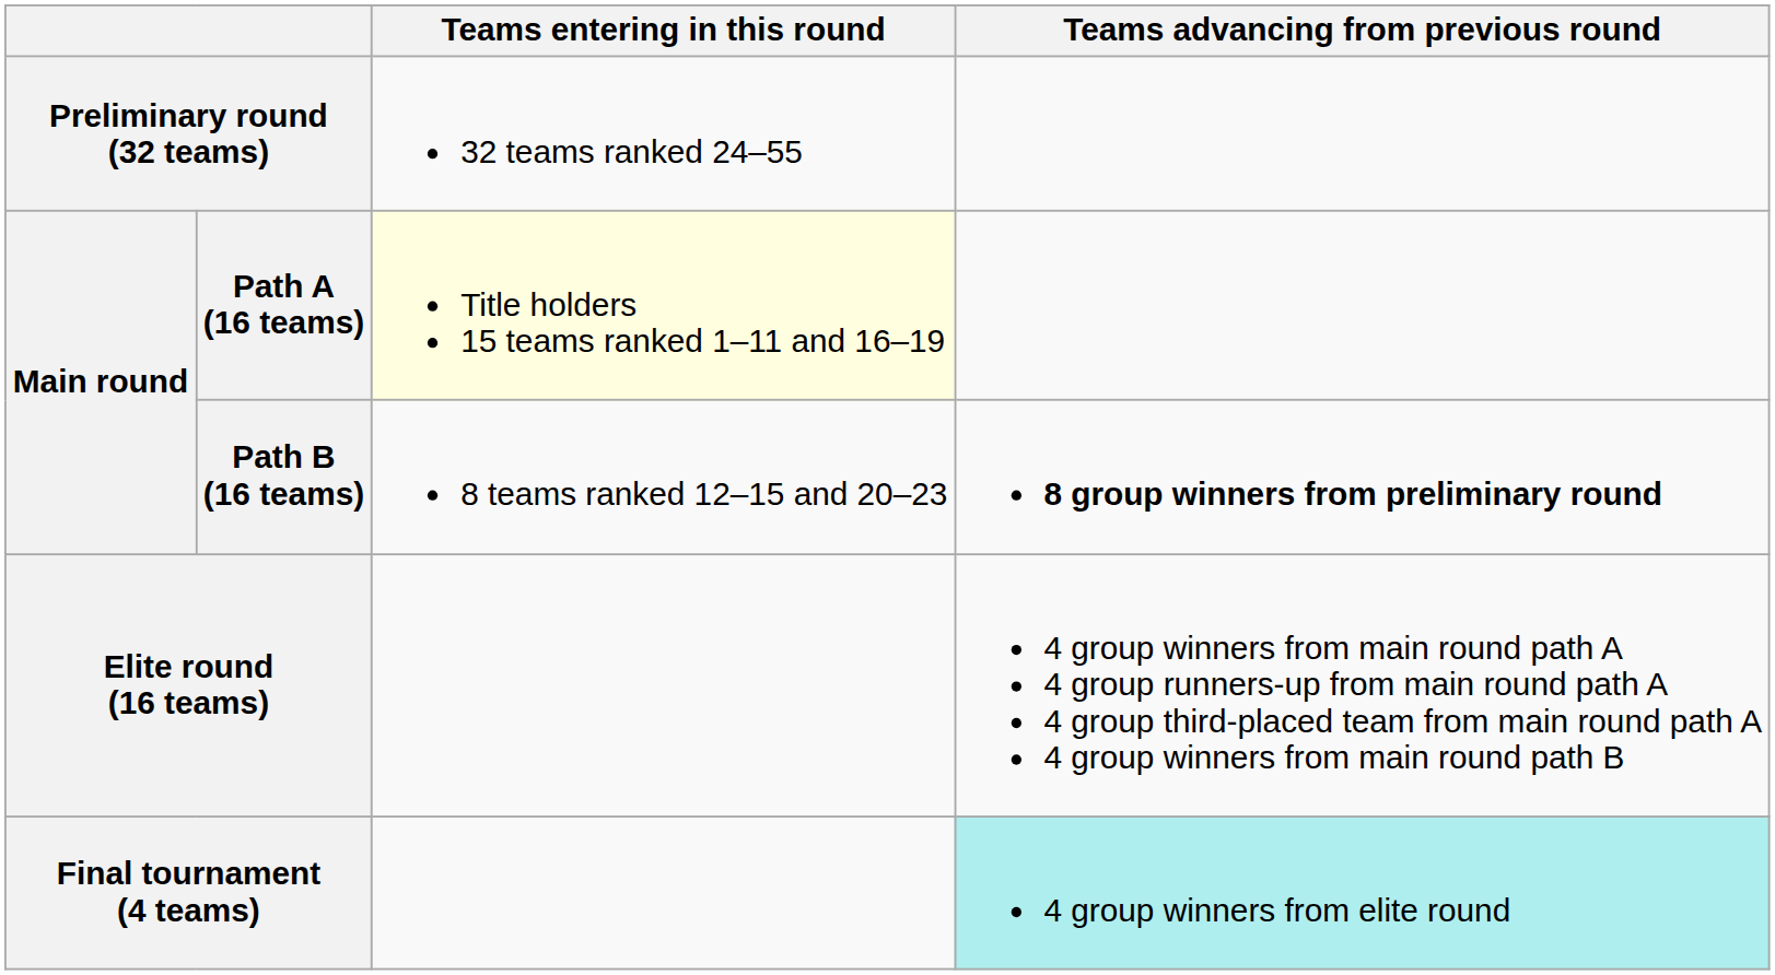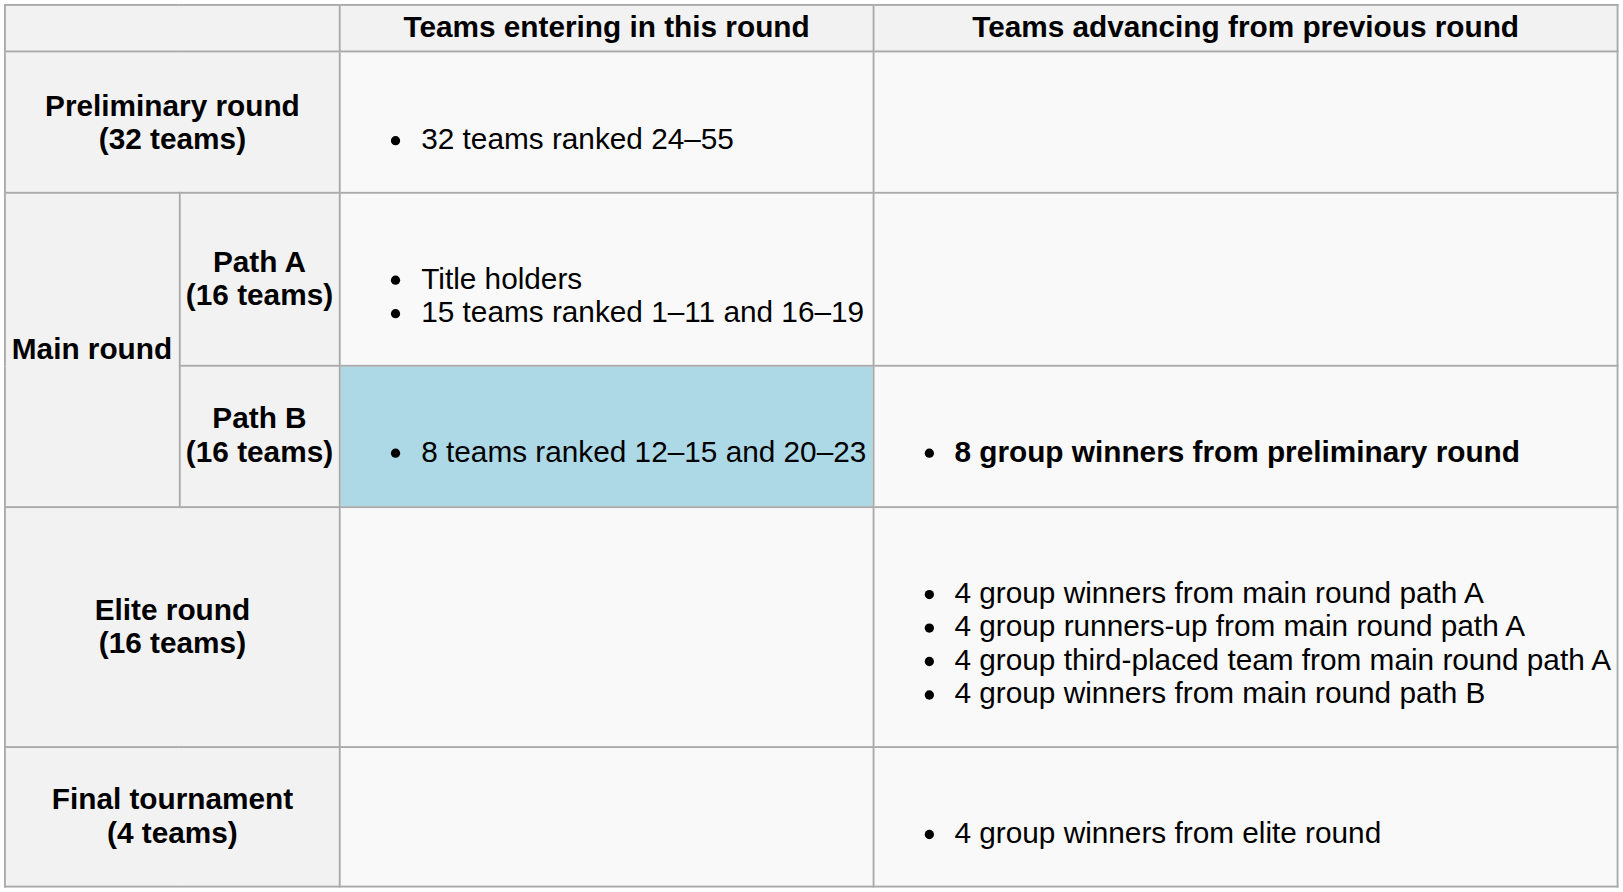Path A (16 teams) | Teams entering in this round: lightyellow background -> no background
Path B (16 teams) | Teams entering in this round: no background -> lightblue background
Final tournament (4 teams) | Teams advancing from previous round: paleturquoise background -> no background
